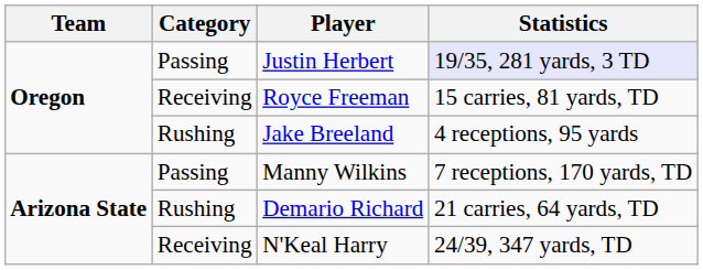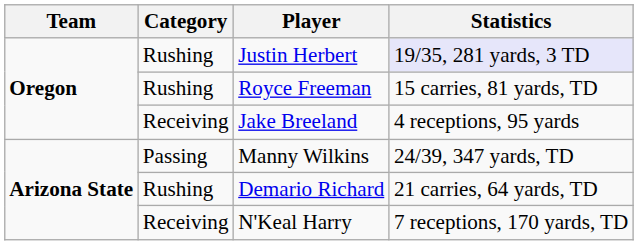Justin Herbert | Category: Passing -> Rushing
Royce Freeman | Category: Receiving -> Rushing
Jake Breeland | Category: Rushing -> Receiving
Manny Wilkins | Statistics: 7 receptions, 170 yards, TD -> 24/39, 347 yards, TD
N'Keal Harry | Statistics: 24/39, 347 yards, TD -> 7 receptions, 170 yards, TD
